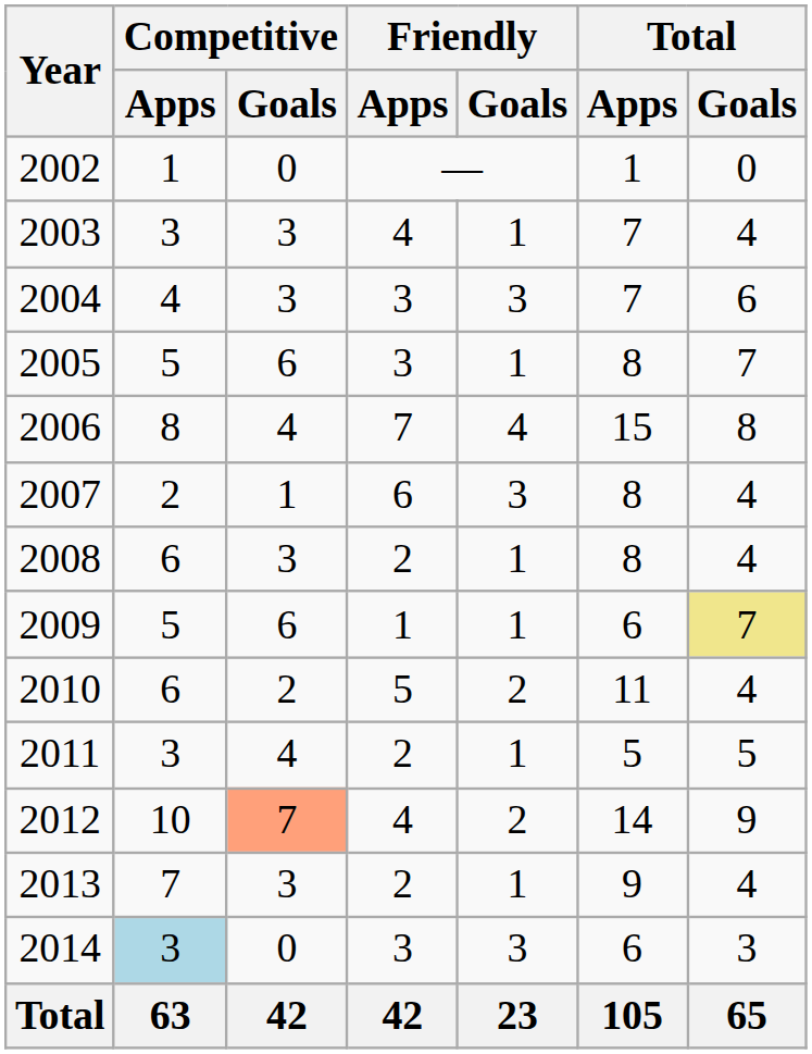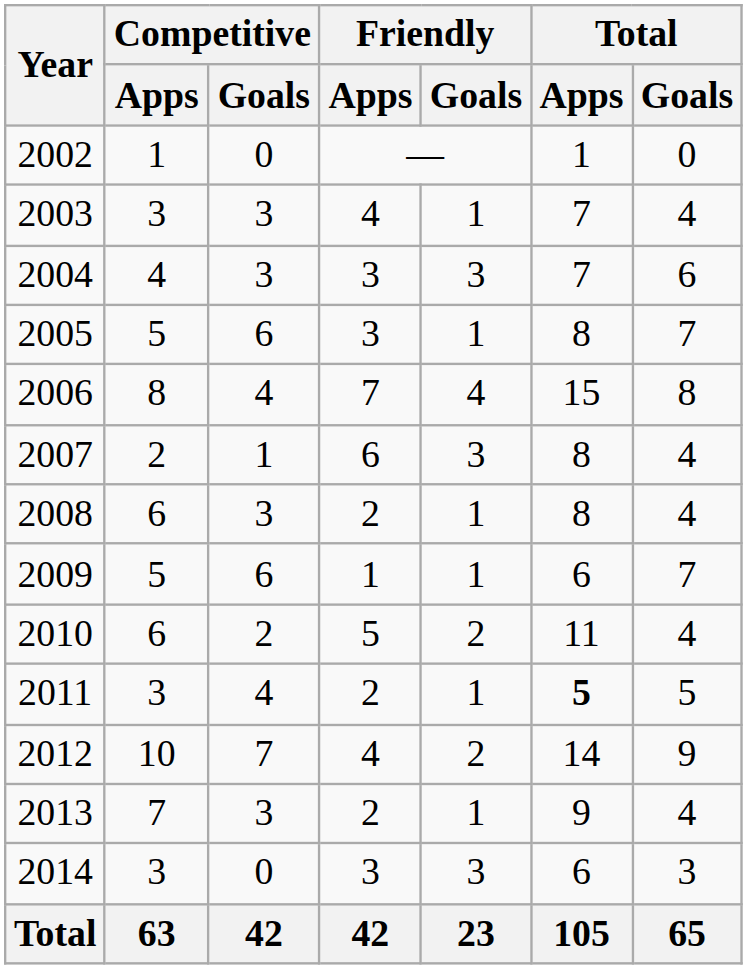2009 | Total / Goals: khaki background -> no background
2011 | Total / Apps: normal -> bold
2012 | Competitive / Goals: lightsalmon background -> no background
2014 | Competitive / Apps: lightblue background -> no background
